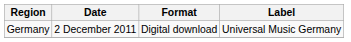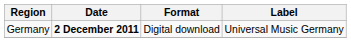Germany | Date: normal -> bold
